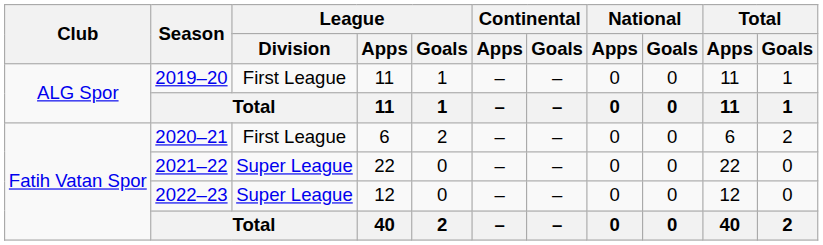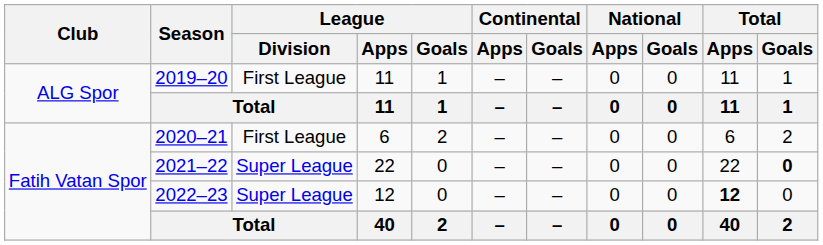2021–22 | Total / Goals: normal -> bold
2022–23 | Total / Apps: normal -> bold
